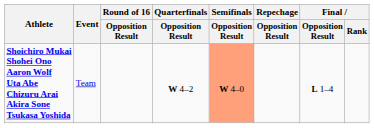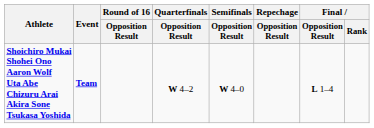row 3 | Event: normal -> bold
row 3 | Semifinals / Opposition Result: lightsalmon background -> no background
